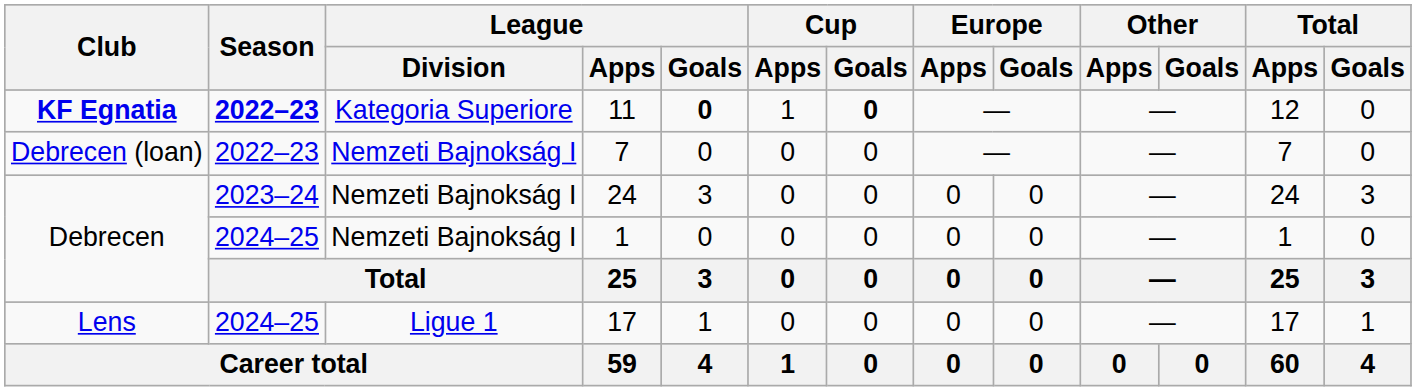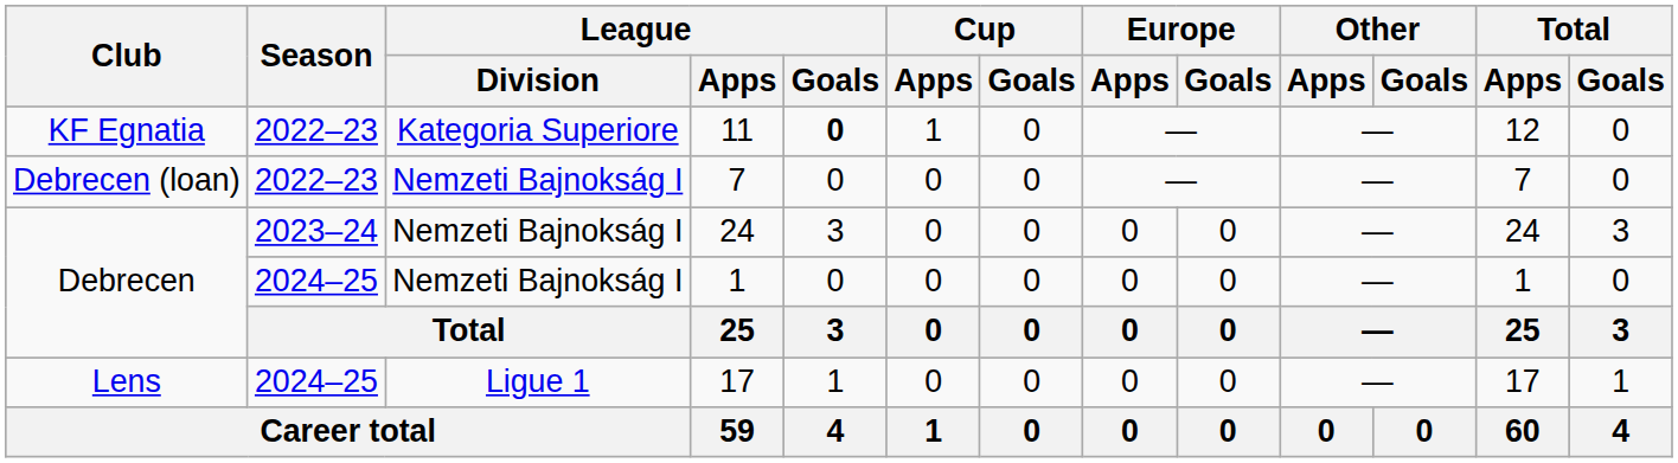11 | Club: bold -> normal
11 | Season: bold -> normal
11 | Cup / Goals: bold -> normal
